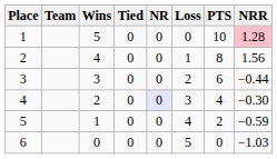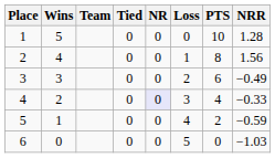columns swapped: Team <-> Wins
row 2 | NRR: pink background -> no background
row 4 | NRR: −0.44 -> −0.49
row 5 | NRR: −0.30 -> −0.33
